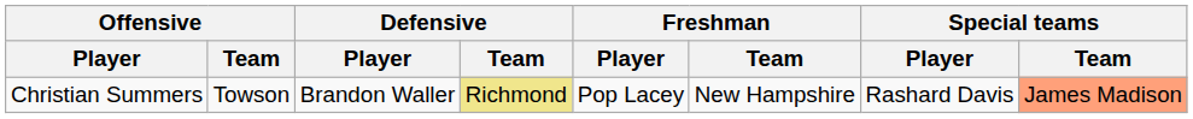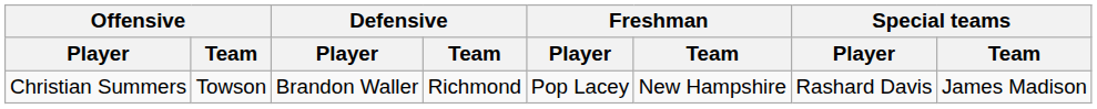Christian Summers | Defensive / Team: khaki background -> no background
Christian Summers | Special teams / Team: lightsalmon background -> no background
